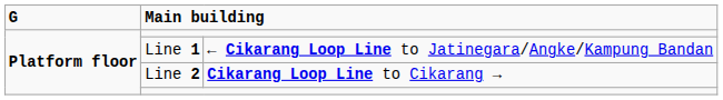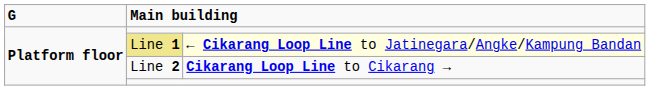Line 1 | column 2: no background -> khaki background
Line 1 | column 3: no background -> lightyellow background
